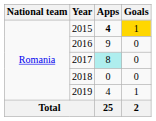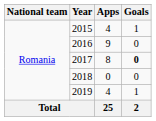2015 | Apps: bold -> normal
2015 | Goals: gold background -> no background
2017 | Apps: paleturquoise background -> no background
2017 | Goals: normal -> bold
